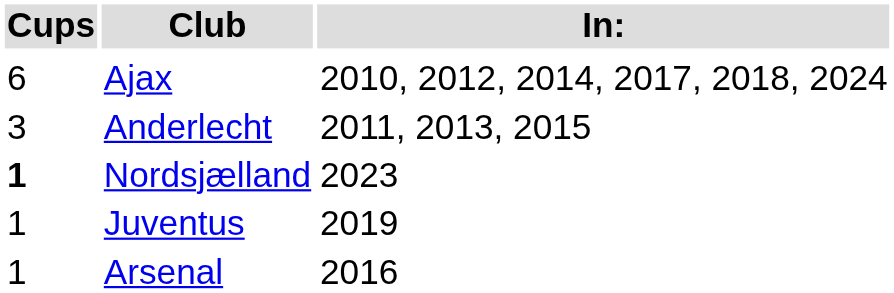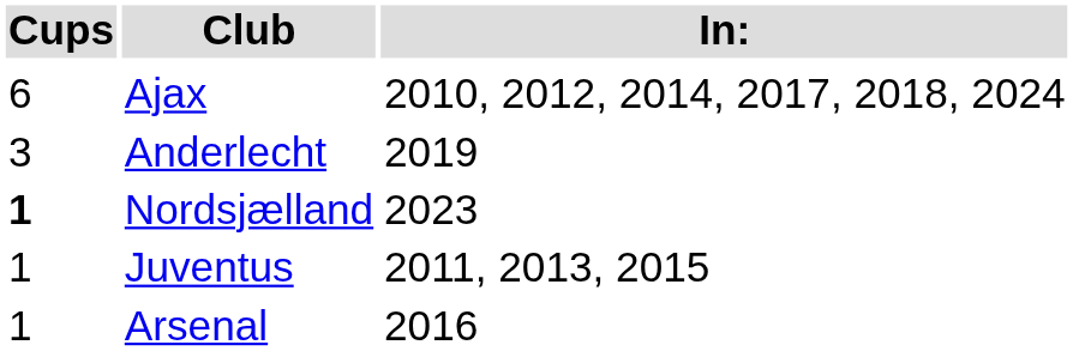Anderlecht | In:: 2011, 2013, 2015 -> 2019
Juventus | In:: 2019 -> 2011, 2013, 2015
